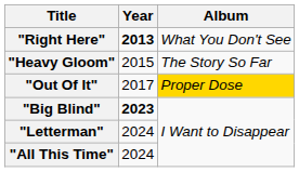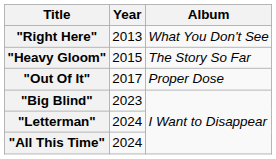"Right Here" | Year: bold -> normal
"Out Of It" | Album: gold background -> no background
"Big Blind" | Year: bold -> normal
